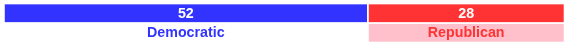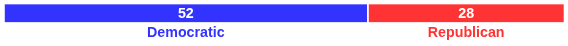Democratic | column 2: pink background -> no background
